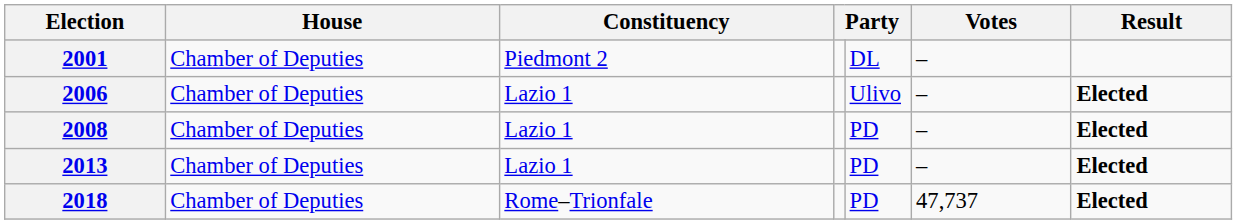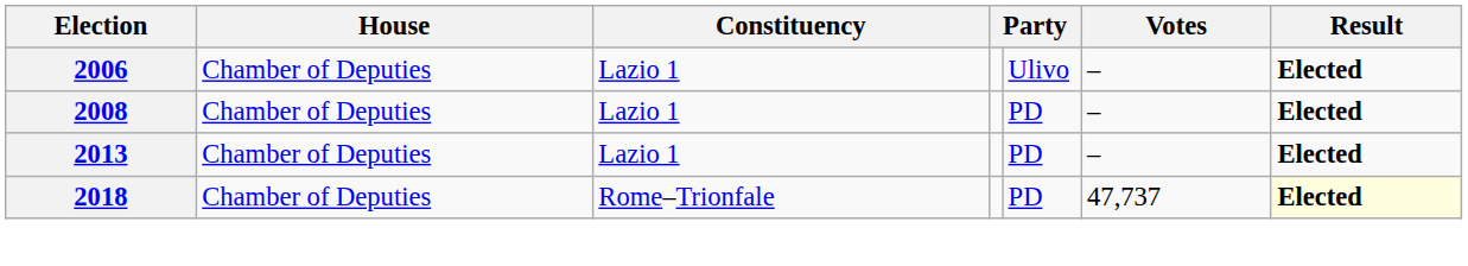- row: 2001 | Chamber of Deputies | Piedmont 2 | DL | –
2018 | Result: no background -> lightyellow background
